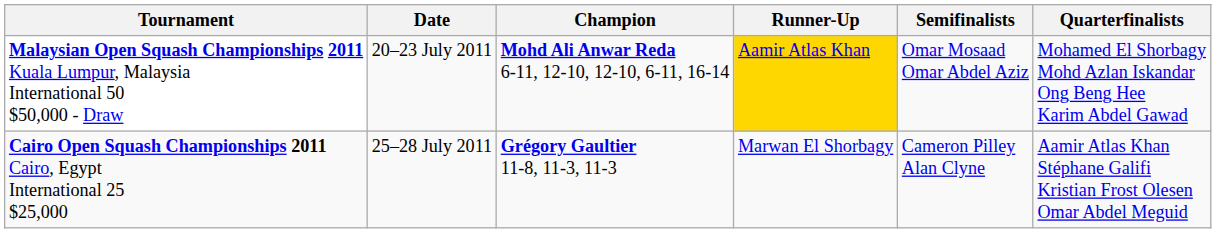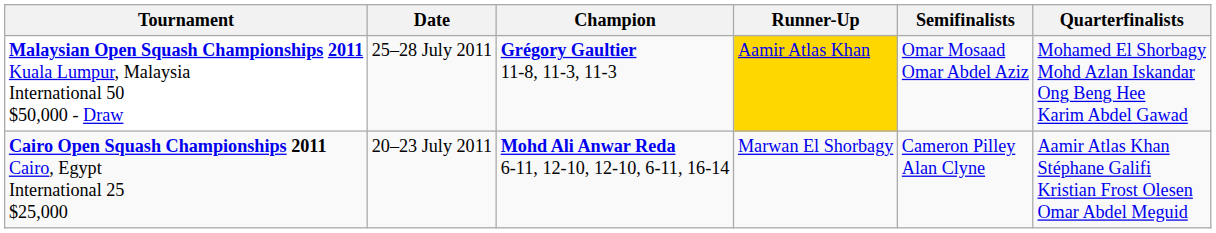row 2 | Date: 20–23 July 2011 -> 25–28 July 2011
row 2 | Champion: Mohd Ali Anwar Reda 6-11, 12-10, 12-10, 6-11, 16-14 -> Grégory Gaultier 11-8, 11-3, 11-3
row 3 | Date: 25–28 July 2011 -> 20–23 July 2011
row 3 | Champion: Grégory Gaultier 11-8, 11-3, 11-3 -> Mohd Ali Anwar Reda 6-11, 12-10, 12-10, 6-11, 16-14
